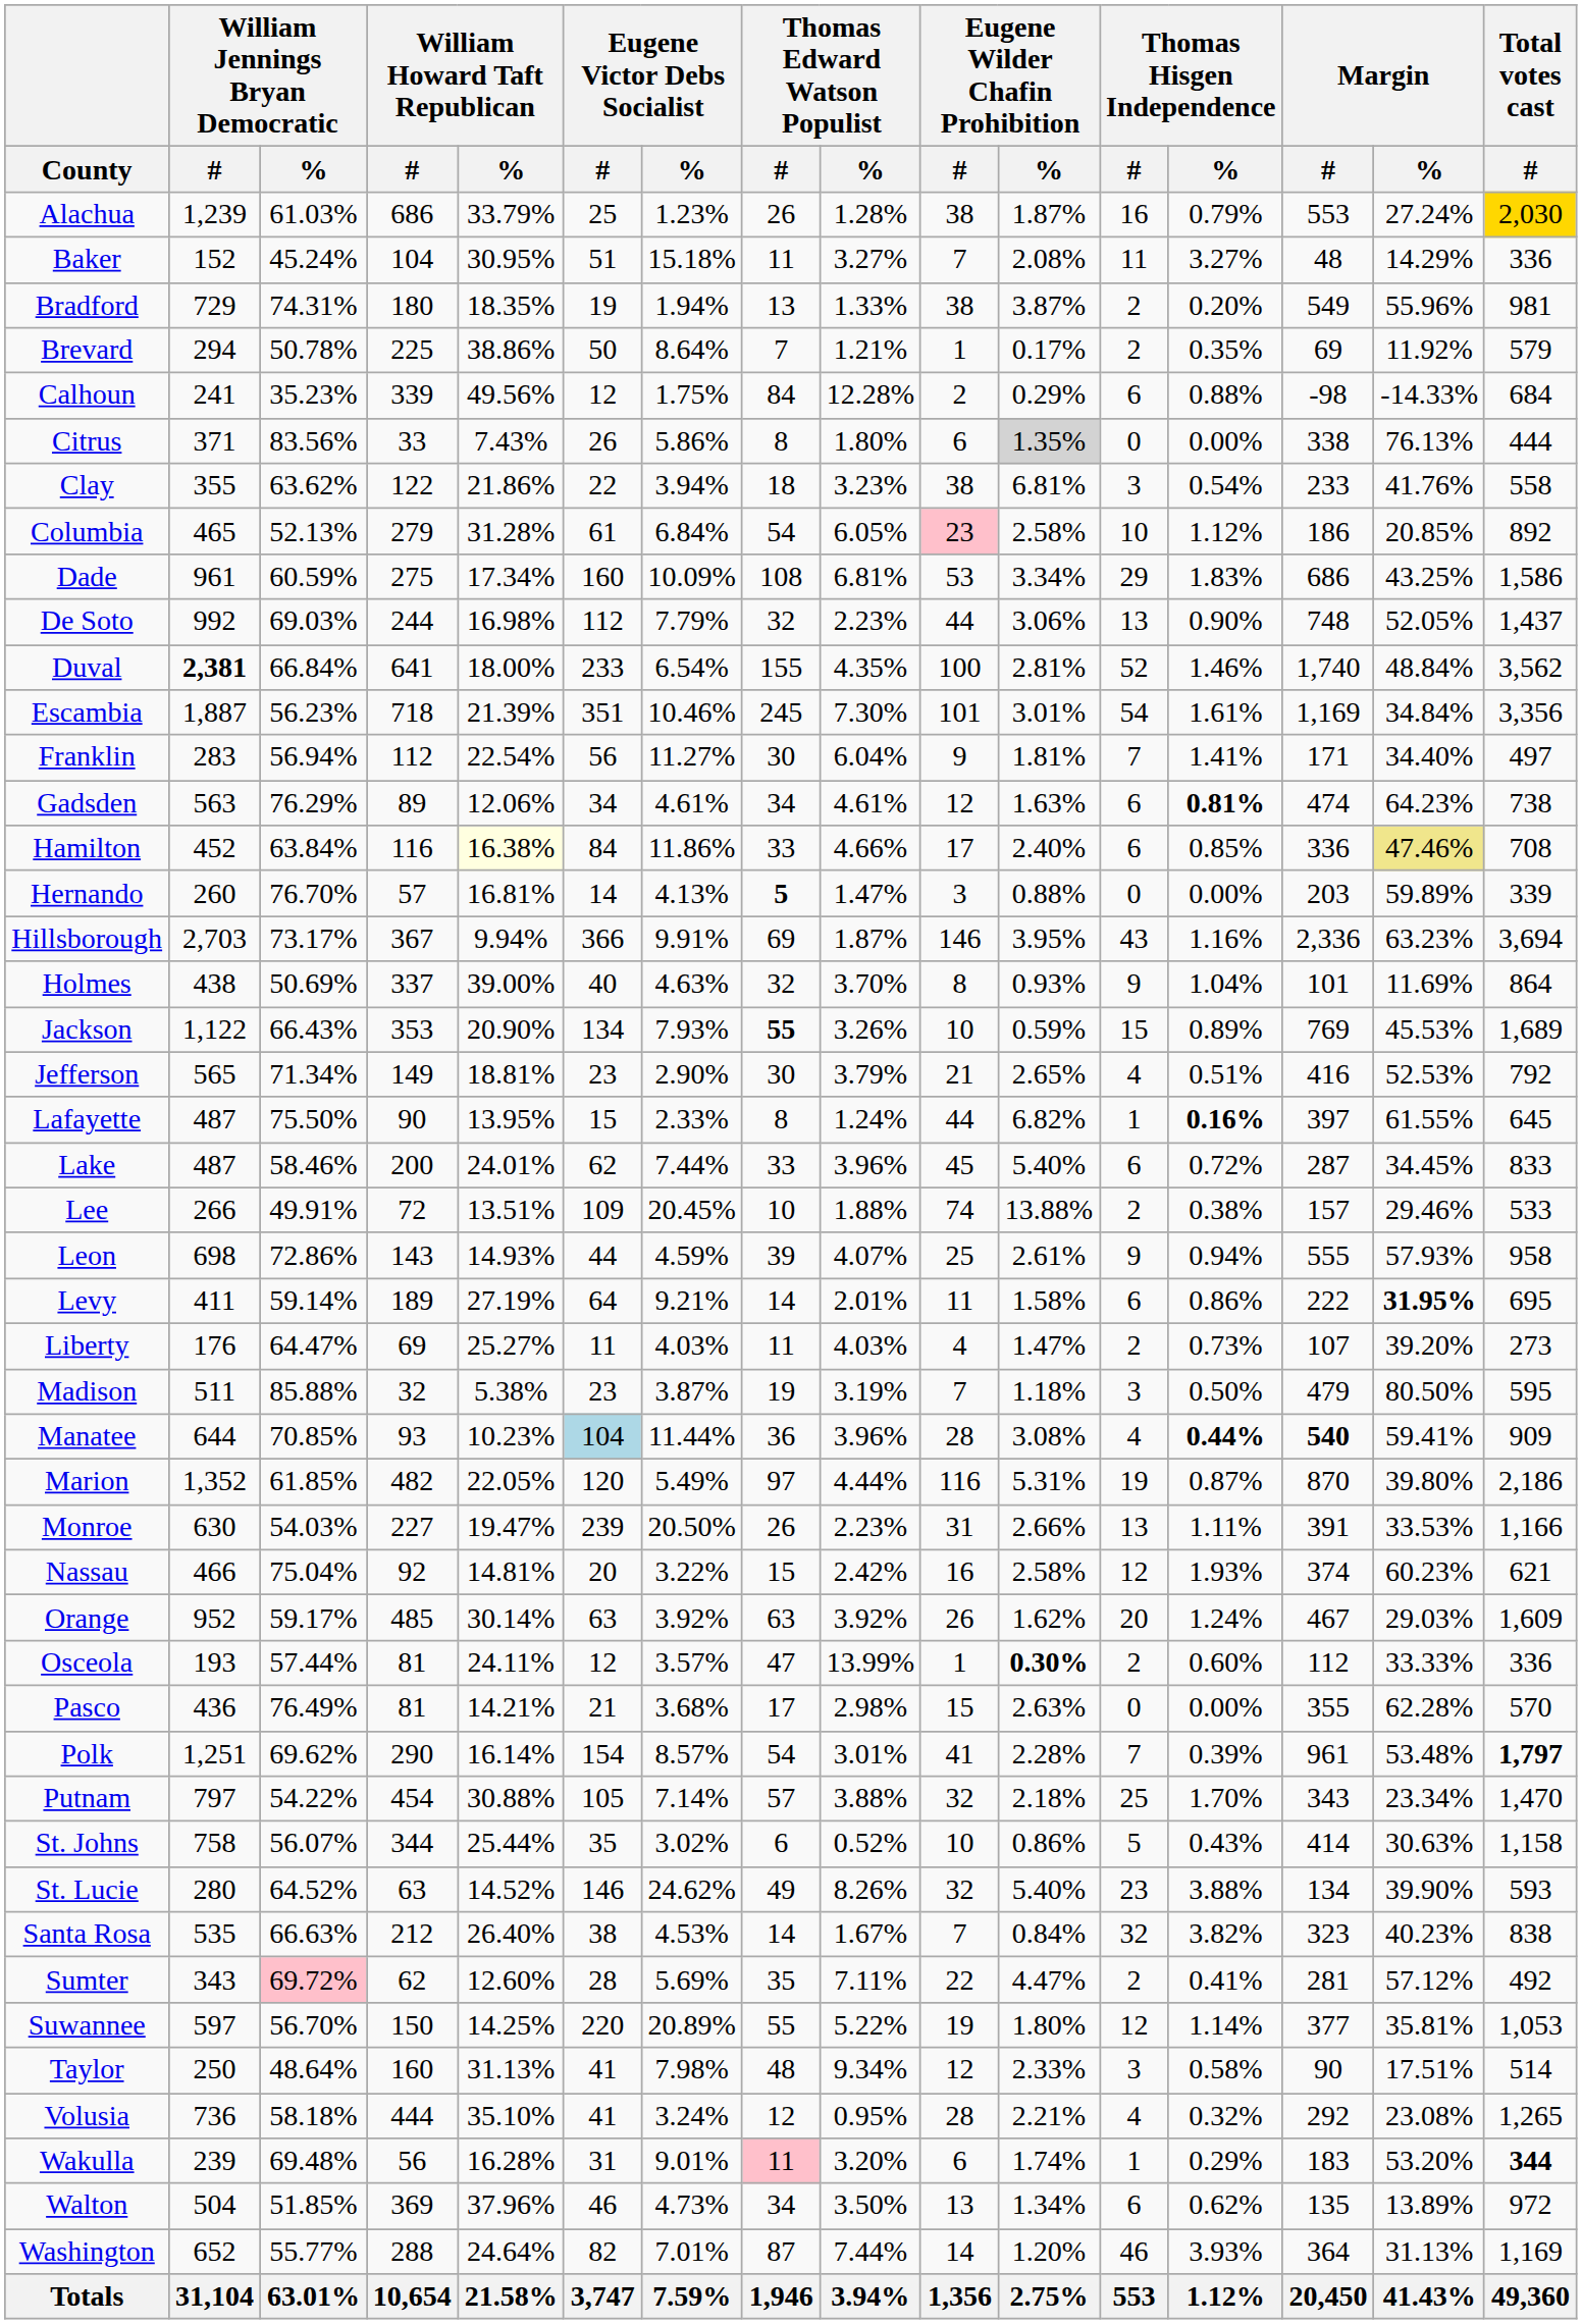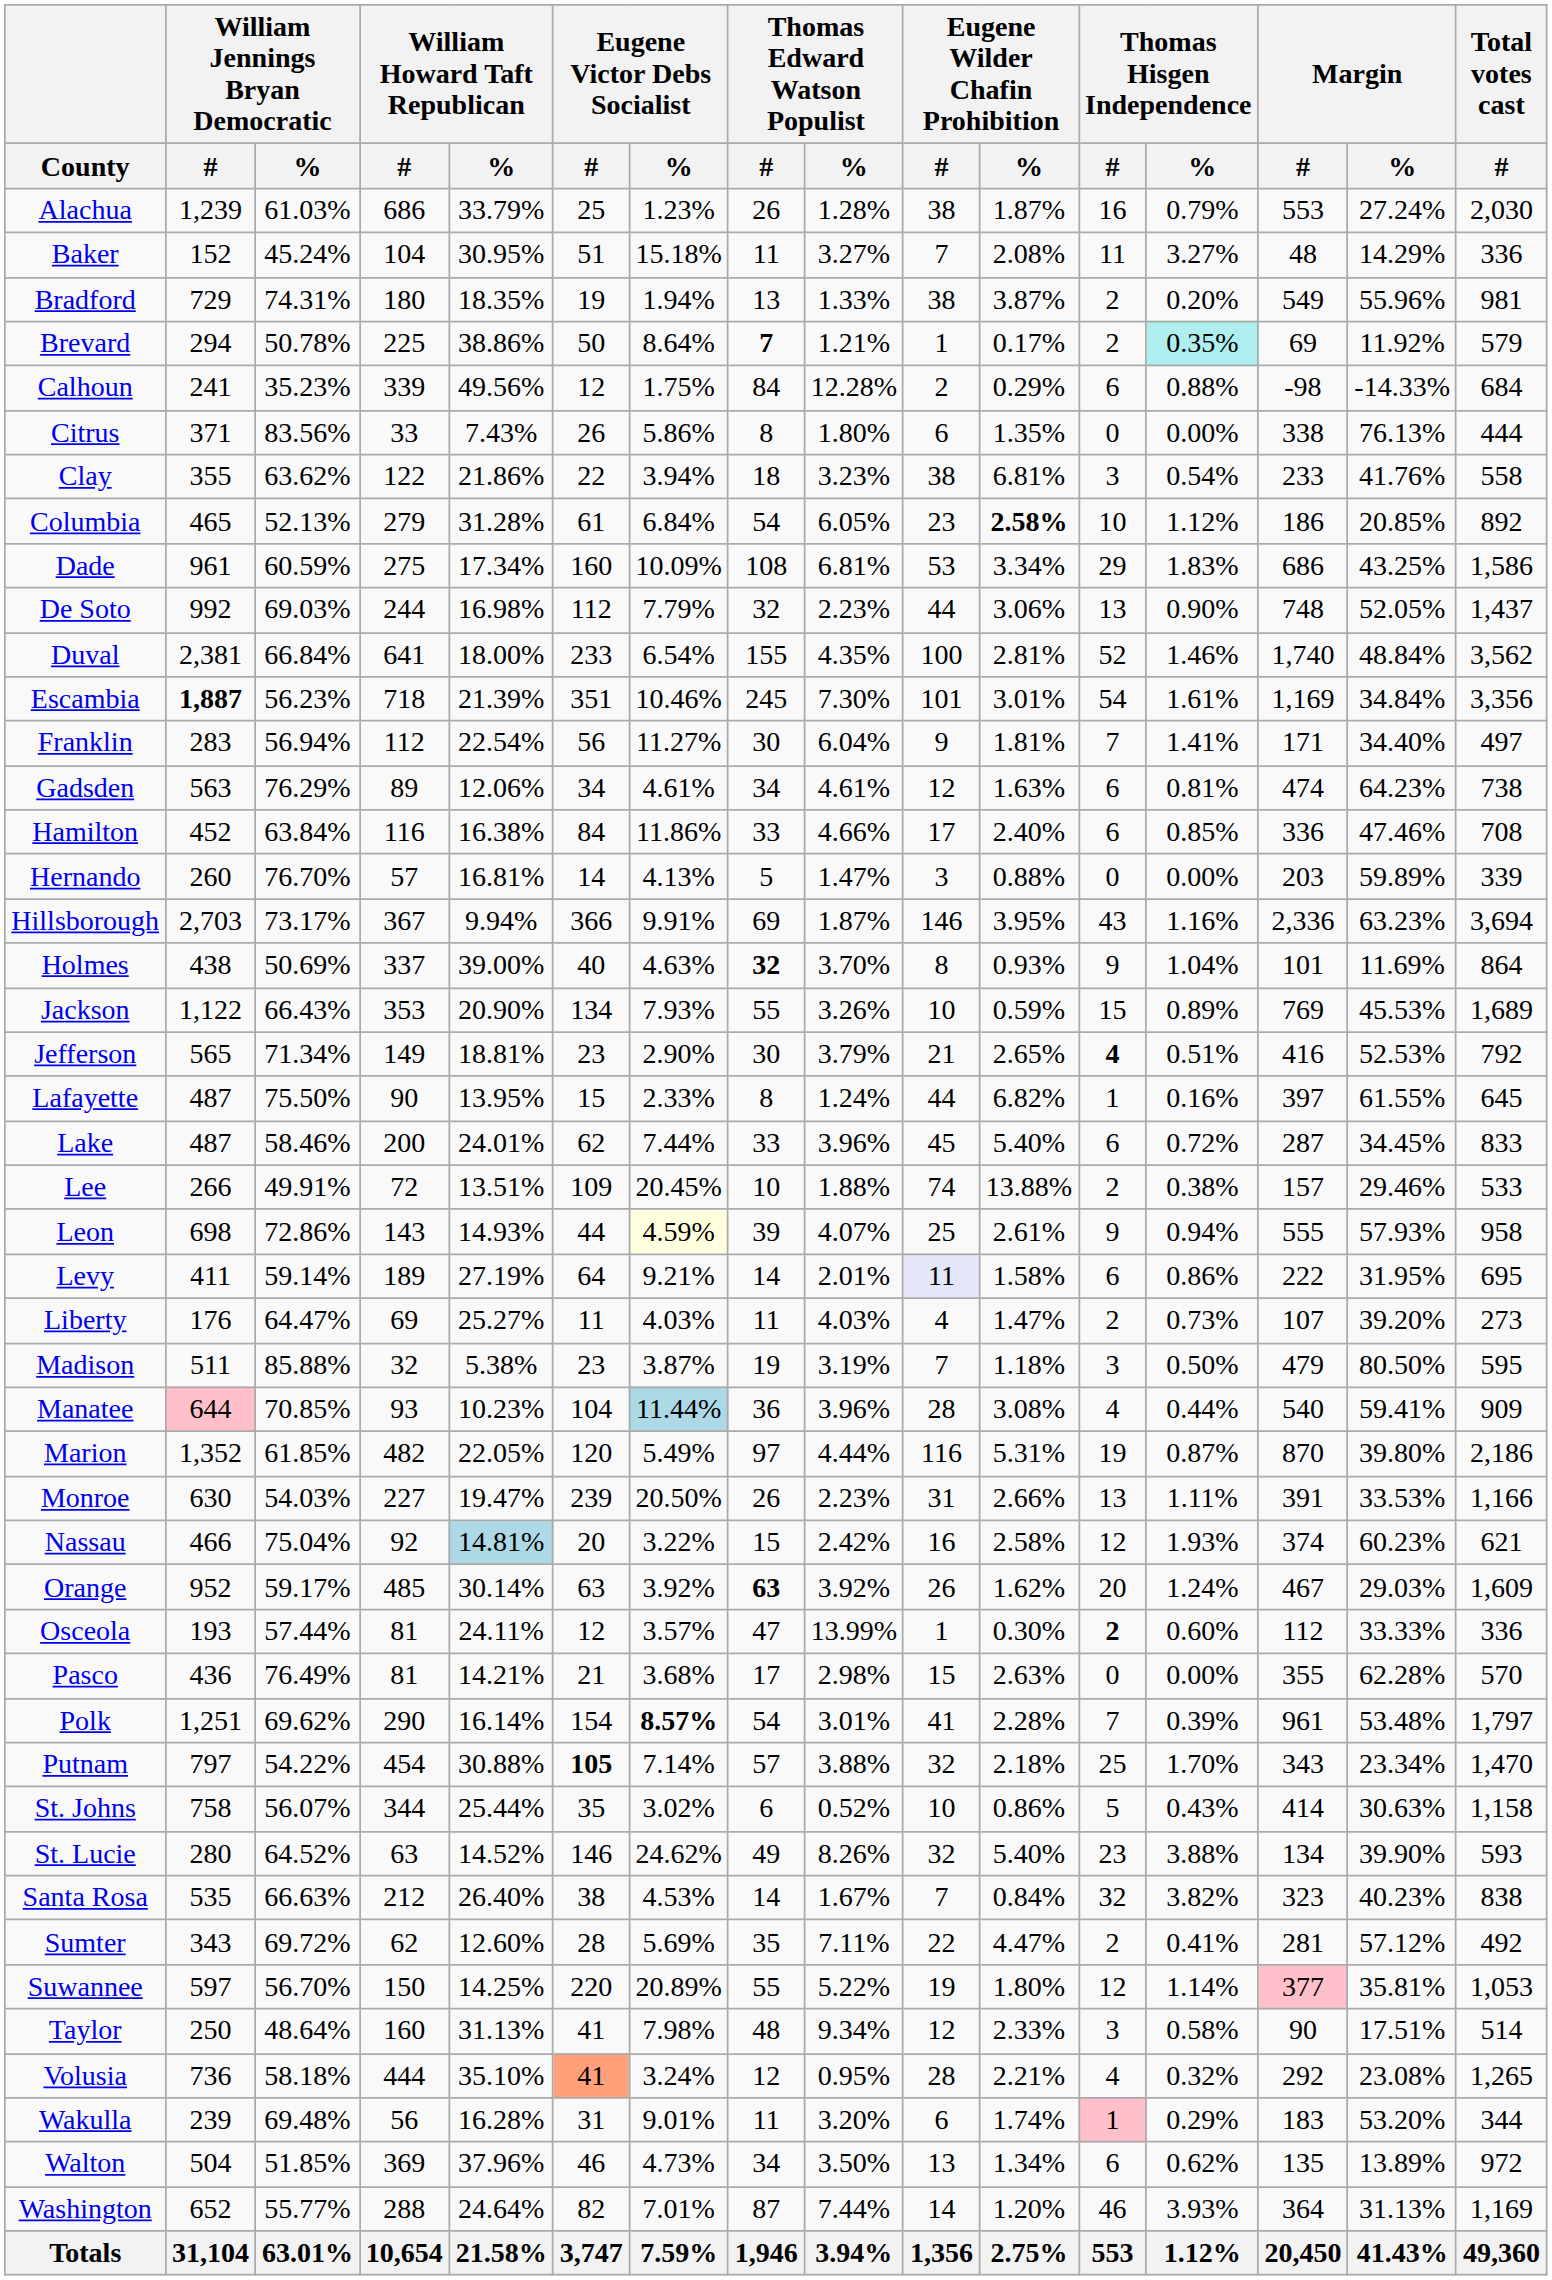Alachua | Total votes cast / #: gold background -> no background
Brevard | Thomas Edward Watson Populist / #: normal -> bold
Brevard | Thomas Hisgen Independence / %: no background -> paleturquoise background
Citrus | Eugene Wilder Chafin Prohibition / %: lightgrey background -> no background
Columbia | Eugene Wilder Chafin Prohibition / #: pink background -> no background
Columbia | Eugene Wilder Chafin Prohibition / %: normal -> bold
Duval | William Jennings Bryan Democratic / #: bold -> normal
Escambia | William Jennings Bryan Democratic / #: normal -> bold
Gadsden | Thomas Hisgen Independence / %: bold -> normal
Hamilton | William Howard Taft Republican / %: lightyellow background -> no background
Hamilton | Margin / %: khaki background -> no background
Hernando | Thomas Edward Watson Populist / #: bold -> normal
Holmes | Thomas Edward Watson Populist / #: normal -> bold
Jackson | Thomas Edward Watson Populist / #: bold -> normal
Jefferson | Thomas Hisgen Independence / #: normal -> bold
Lafayette | Thomas Hisgen Independence / %: bold -> normal
Leon | Eugene Victor Debs Socialist / %: no background -> lightyellow background
Levy | Eugene Wilder Chafin Prohibition / #: no background -> lavender background
Levy | Margin / %: bold -> normal
Manatee | William Jennings Bryan Democratic / #: no background -> pink background
Manatee | Eugene Victor Debs Socialist / #: lightblue background -> no background
Manatee | Eugene Victor Debs Socialist / %: no background -> lightblue background
Manatee | Thomas Hisgen Independence / %: bold -> normal
Manatee | Margin / #: bold -> normal
Nassau | William Howard Taft Republican / %: no background -> lightblue background
Orange | Thomas Edward Watson Populist / #: normal -> bold
Osceola | Eugene Wilder Chafin Prohibition / %: bold -> normal
Osceola | Thomas Hisgen Independence / #: normal -> bold
Polk | Eugene Victor Debs Socialist / %: normal -> bold
Polk | Total votes cast / #: bold -> normal
Putnam | Eugene Victor Debs Socialist / #: normal -> bold
Sumter | William Jennings Bryan Democratic / %: pink background -> no background
Suwannee | Margin / #: no background -> pink background
Volusia | Eugene Victor Debs Socialist / #: no background -> lightsalmon background
Wakulla | Thomas Edward Watson Populist / #: pink background -> no background
Wakulla | Thomas Hisgen Independence / #: no background -> pink background
Wakulla | Total votes cast / #: bold -> normal
